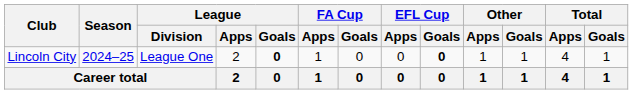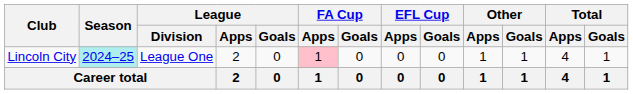Lincoln City | Season: no background -> paleturquoise background
Lincoln City | League / Goals: bold -> normal
Lincoln City | FA Cup / Apps: no background -> pink background
Lincoln City | EFL Cup / Goals: bold -> normal
